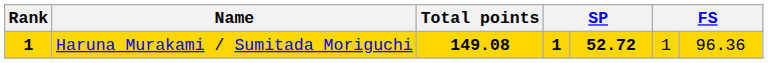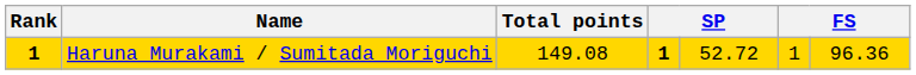Haruna Murakami / Sumitada Moriguchi | Total points: bold -> normal
Haruna Murakami / Sumitada Moriguchi | column 5: bold -> normal
